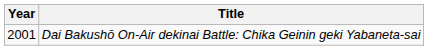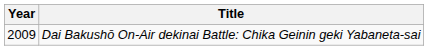row 2 | Year: 2001 -> 2009
